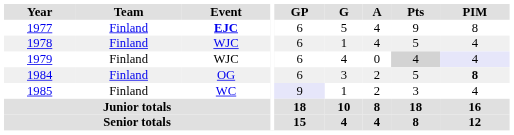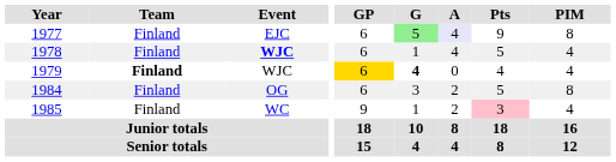1977 | Event: bold -> normal
1977 | G: no background -> lightgreen background
1977 | A: no background -> lavender background
1978 | Event: normal -> bold
1979 | Team: normal -> bold
1979 | GP: no background -> gold background
1979 | G: normal -> bold
1979 | Pts: lightgrey background -> no background
1979 | PIM: lavender background -> no background
1984 | PIM: bold -> normal
1985 | GP: lavender background -> no background
1985 | Pts: no background -> pink background
